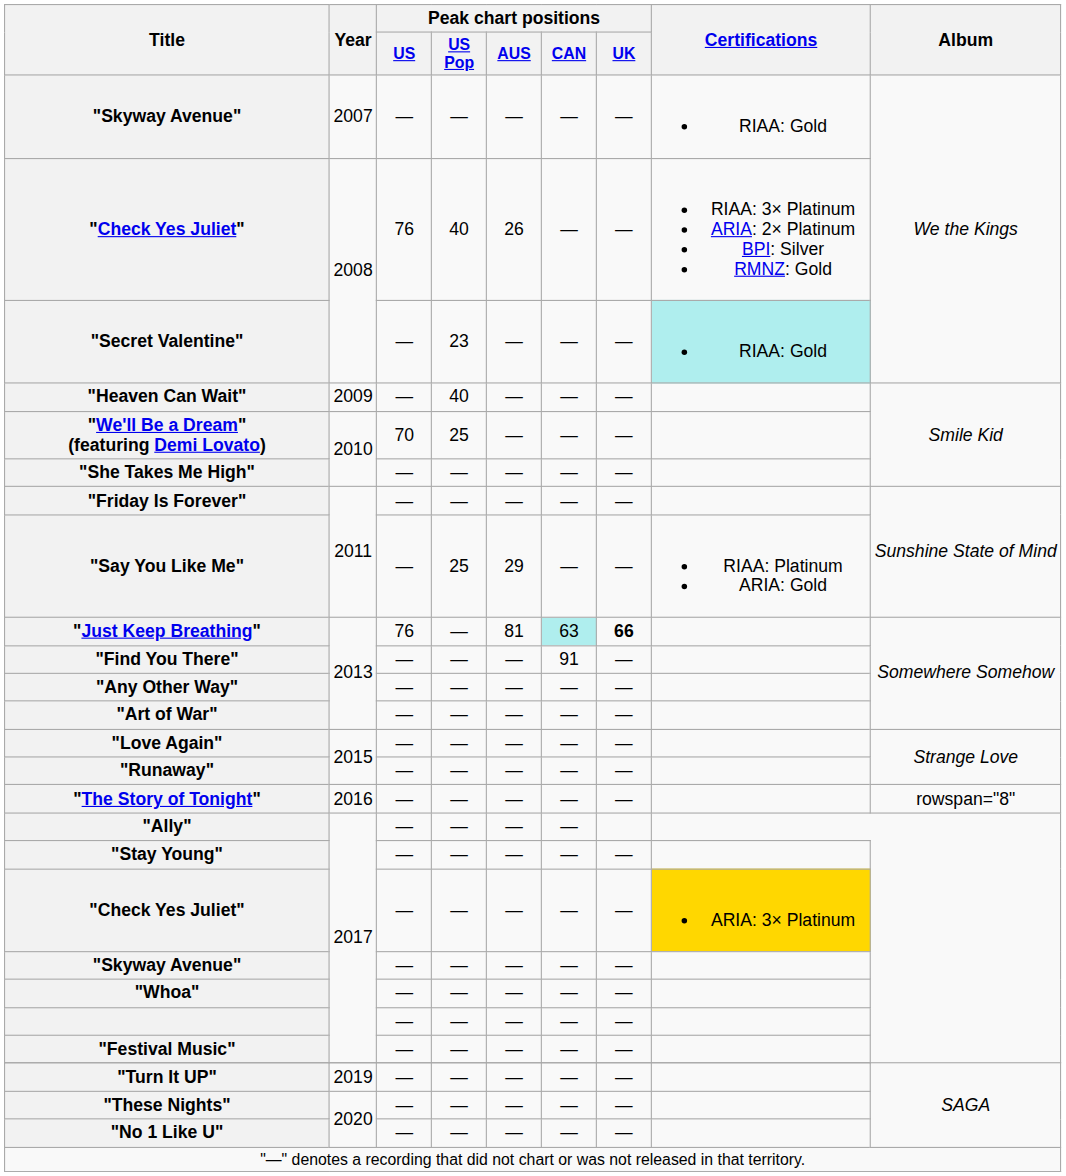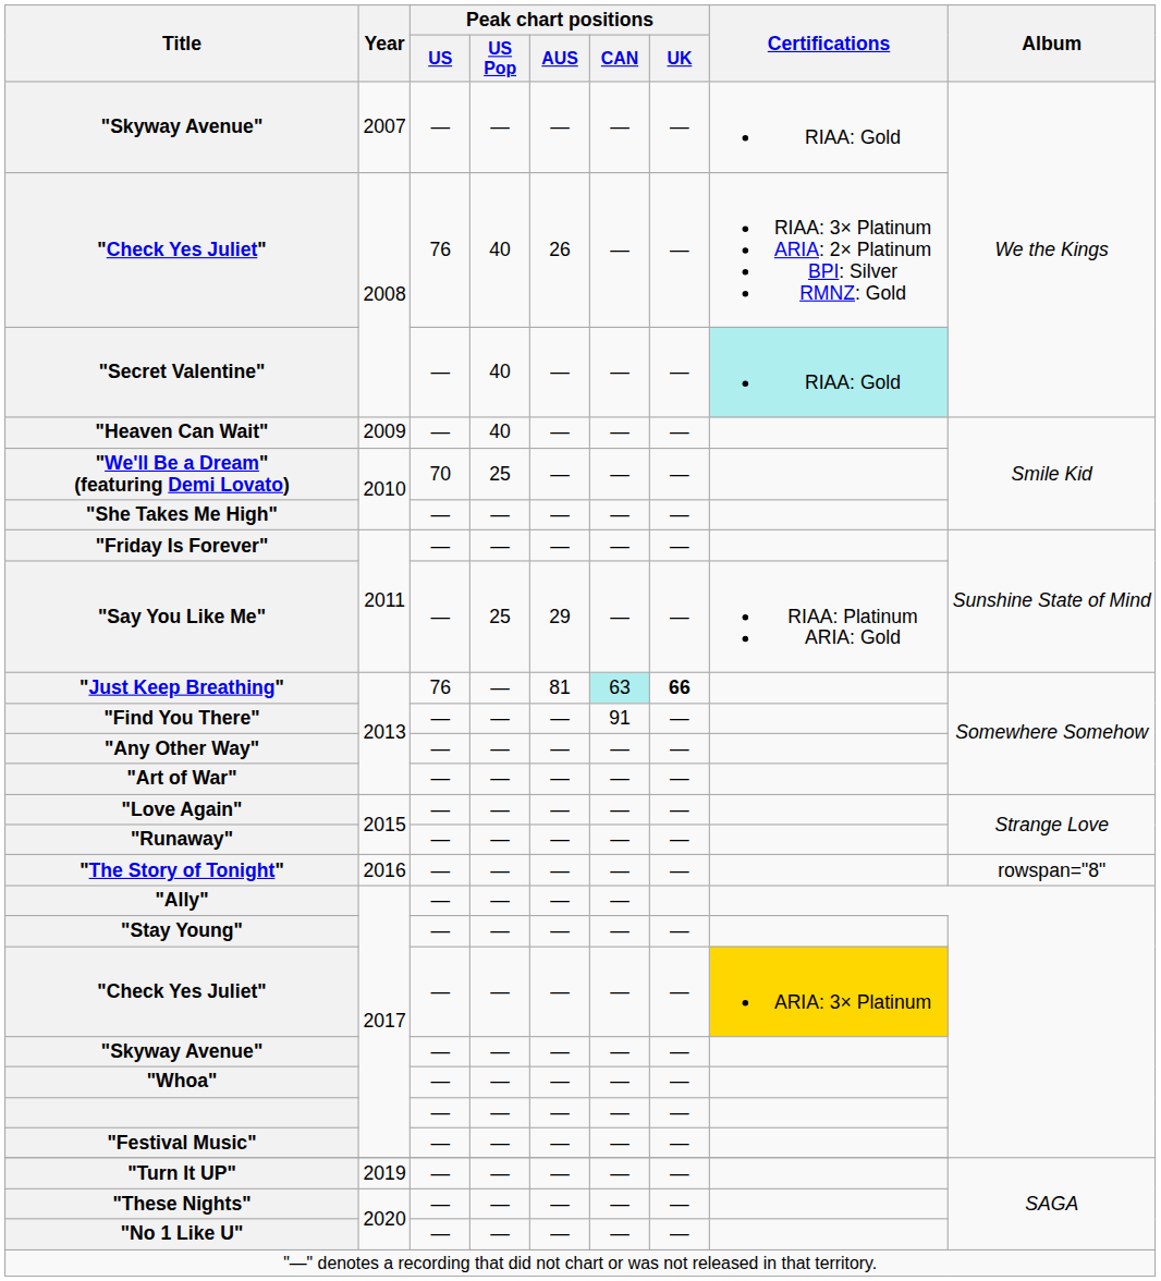"Secret Valentine" | Peak chart positions / US Pop: 23 -> 40
